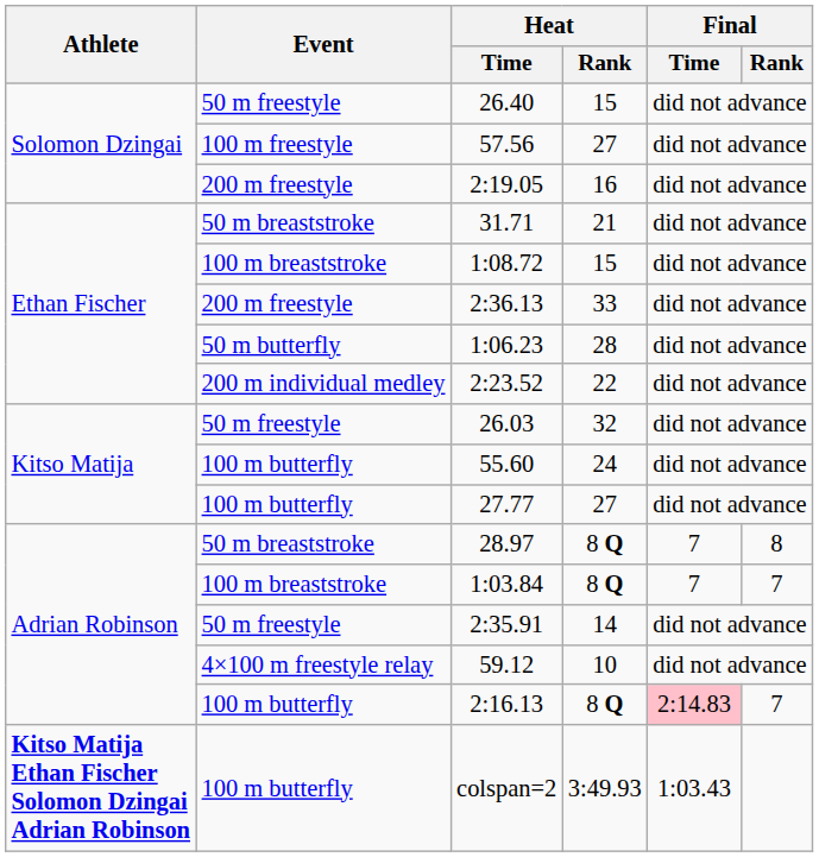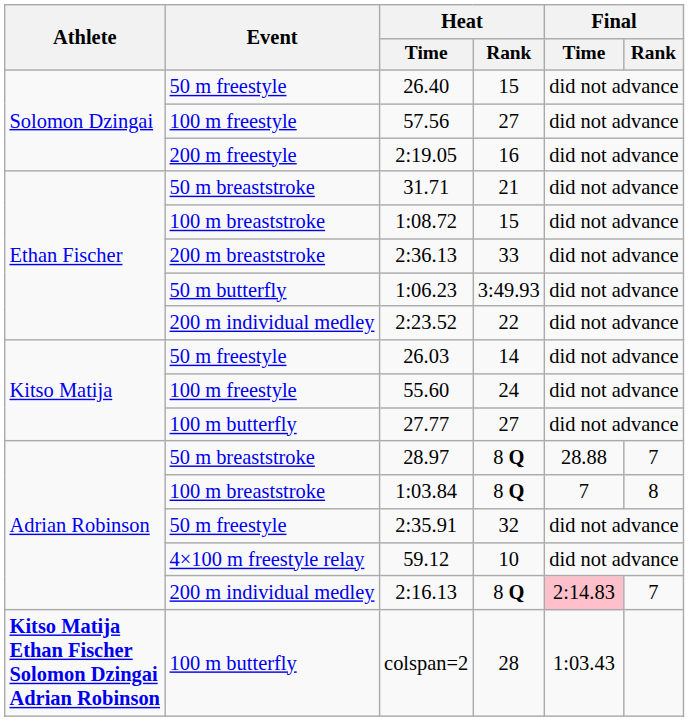2:36.13 | Event: 200 m freestyle -> 200 m breaststroke
1:06.23 | Heat / Rank: 28 -> 3:49.93
26.03 | Heat / Rank: 32 -> 14
55.60 | Event: 100 m butterfly -> 100 m freestyle
28.97 | Final / Time: 7 -> 28.88
28.97 | Final / Rank: 8 -> 7
1:03.84 | Final / Rank: 7 -> 8
2:35.91 | Heat / Rank: 14 -> 32
2:16.13 | Event: 100 m butterfly -> 200 m individual medley
colspan=2 | Heat / Rank: 3:49.93 -> 28
